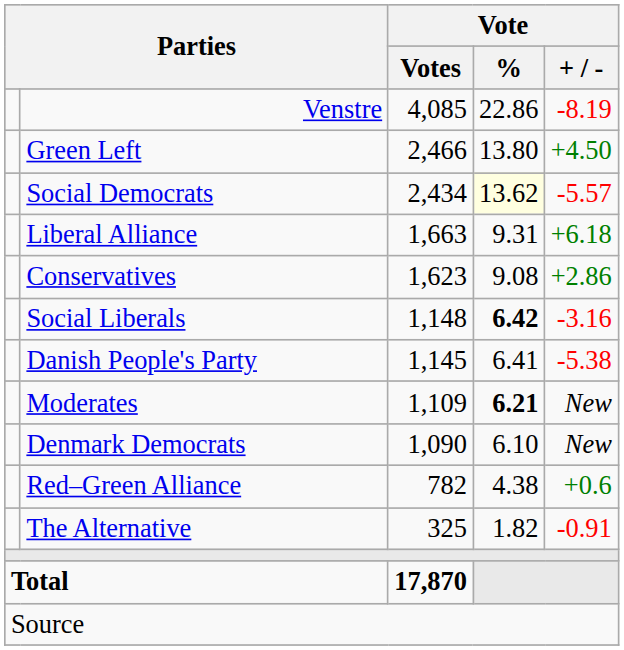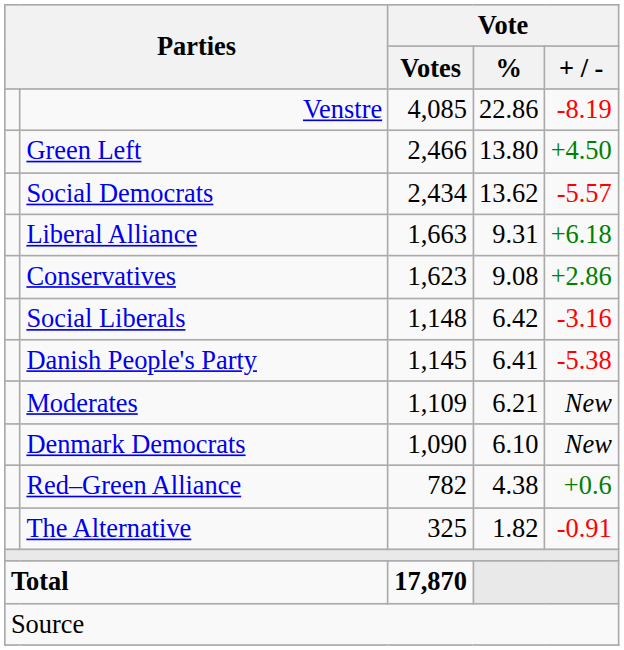Social Democrats | Vote / %: lightyellow background -> no background
Social Liberals | Vote / %: bold -> normal
Moderates | Vote / %: bold -> normal
